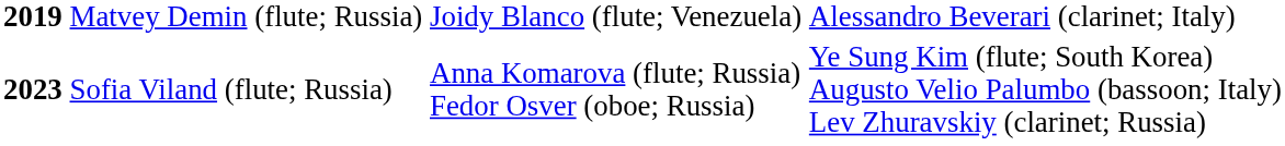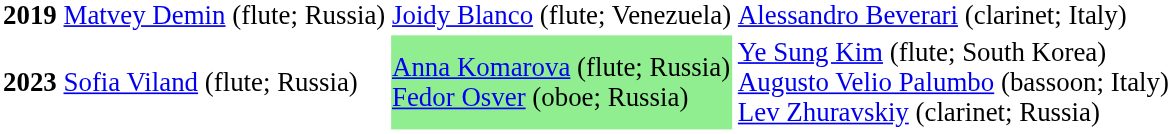2023 | column 3: no background -> lightgreen background
